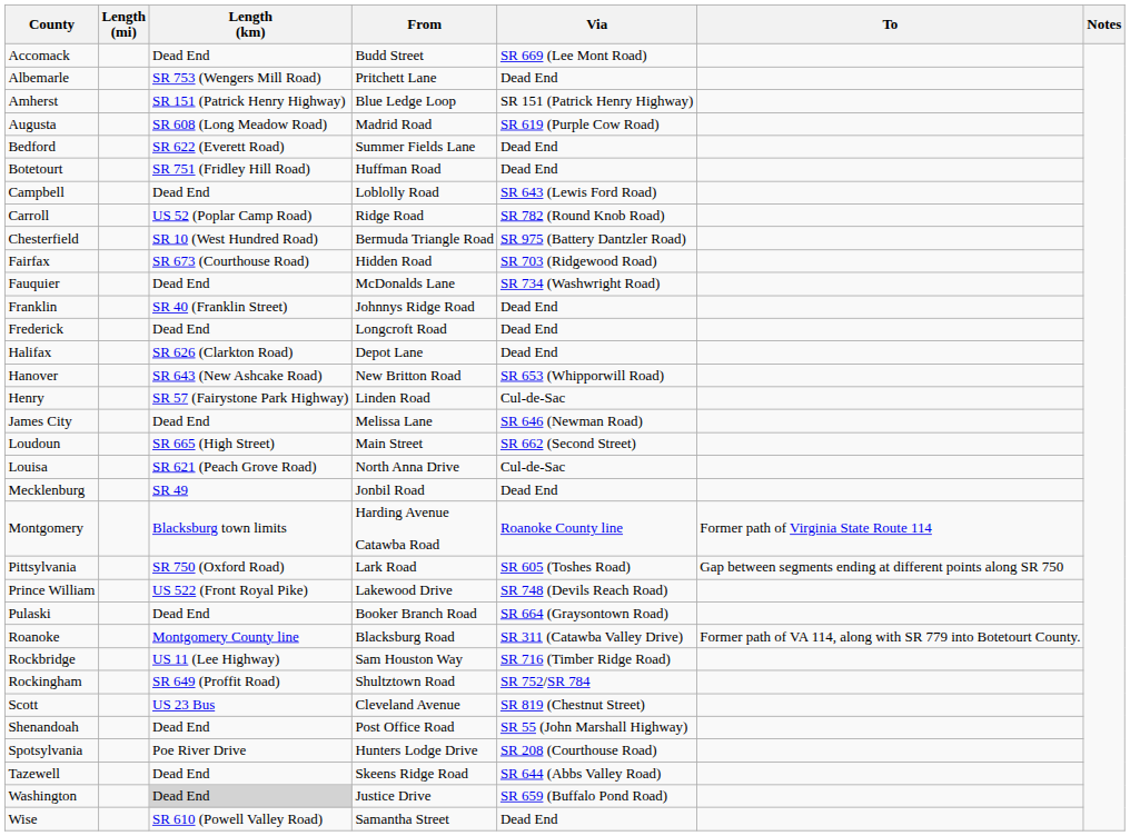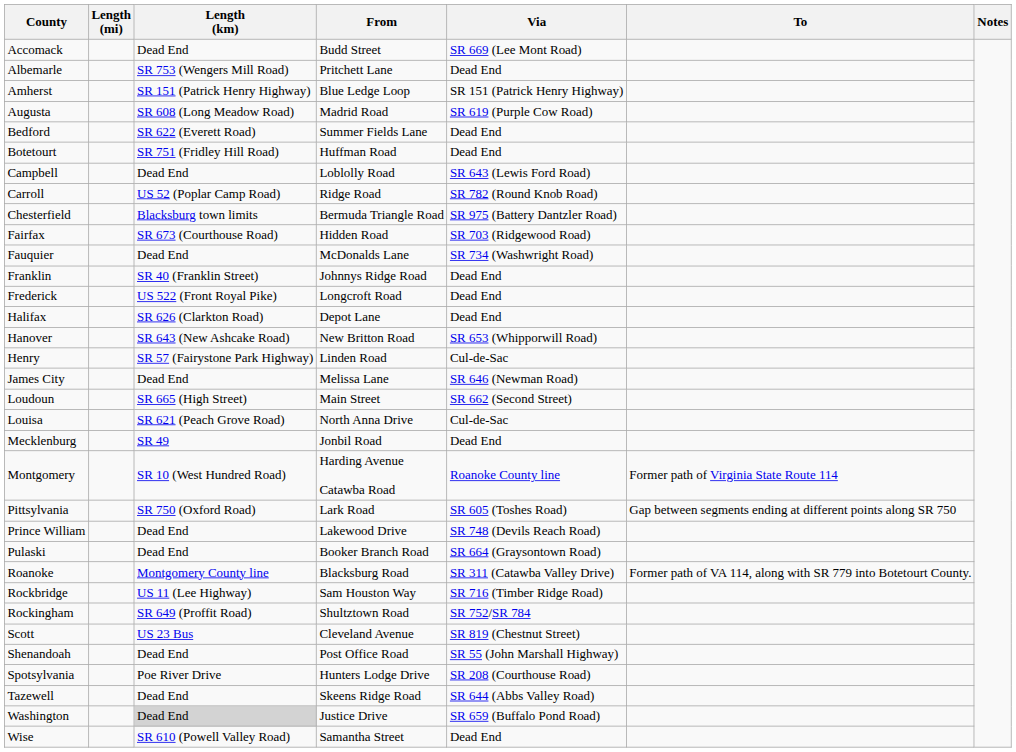Chesterfield | Length (km): SR 10 (West Hundred Road) -> Blacksburg town limits
Frederick | Length (km): Dead End -> US 522 (Front Royal Pike)
Montgomery | Length (km): Blacksburg town limits -> SR 10 (West Hundred Road)
Prince William | Length (km): US 522 (Front Royal Pike) -> Dead End
